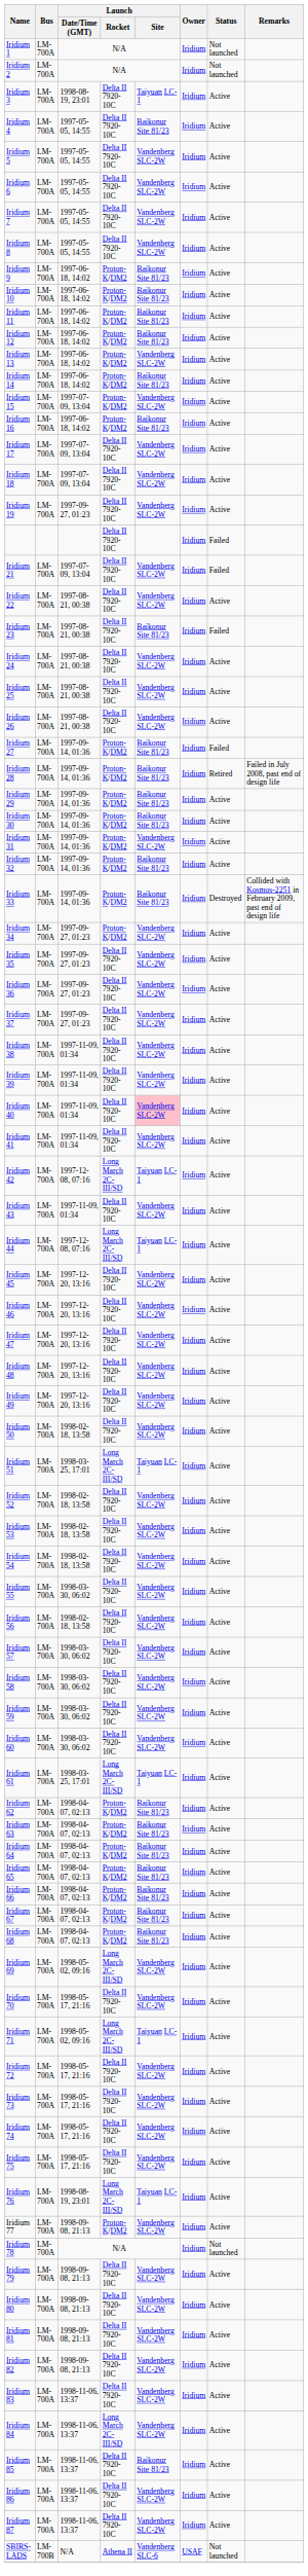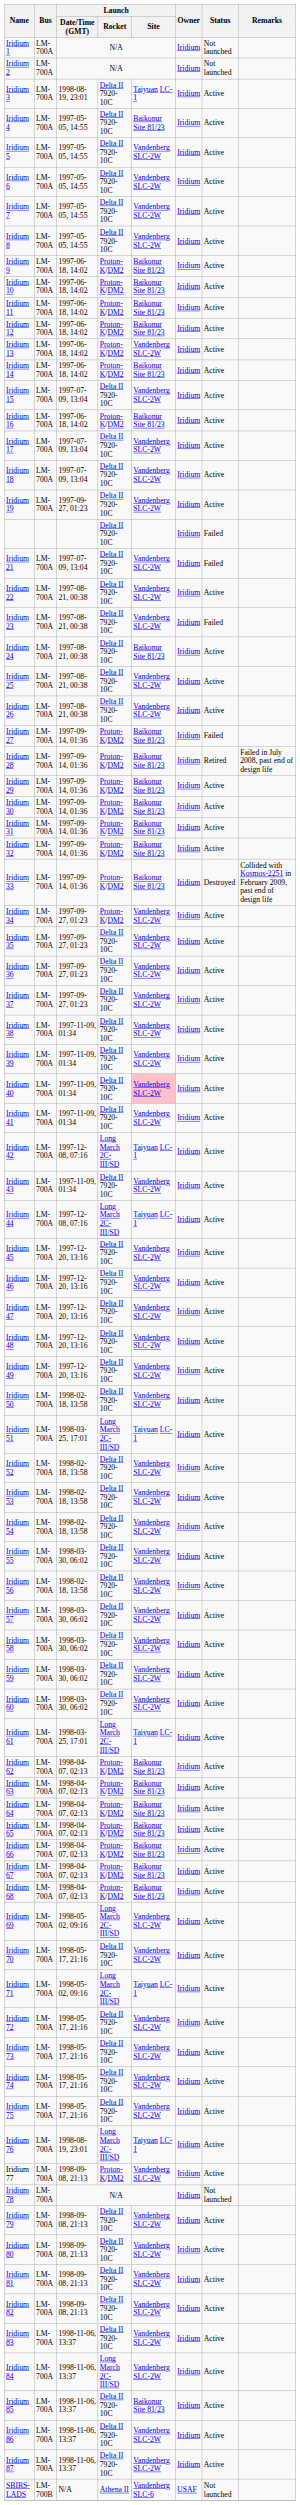Iridium 15 | Launch / Rocket: Proton-K/DM2 -> Delta II 7920-10C
Iridium 23 | Launch / Site: Baikonur Site 81/23 -> Vandenberg SLC-2W
Iridium 24 | Launch / Site: Vandenberg SLC-2W -> Baikonur Site 81/23
Iridium 31 | Launch / Site: Vandenberg SLC-2W -> Baikonur Site 81/23
